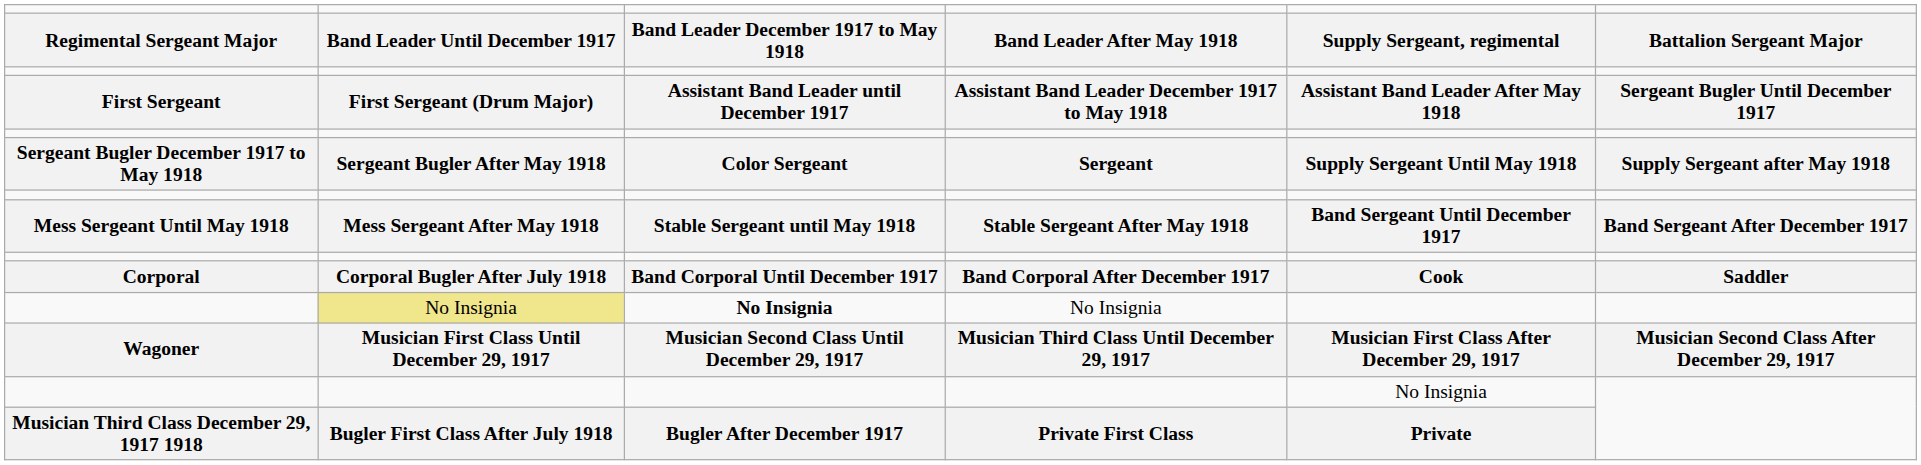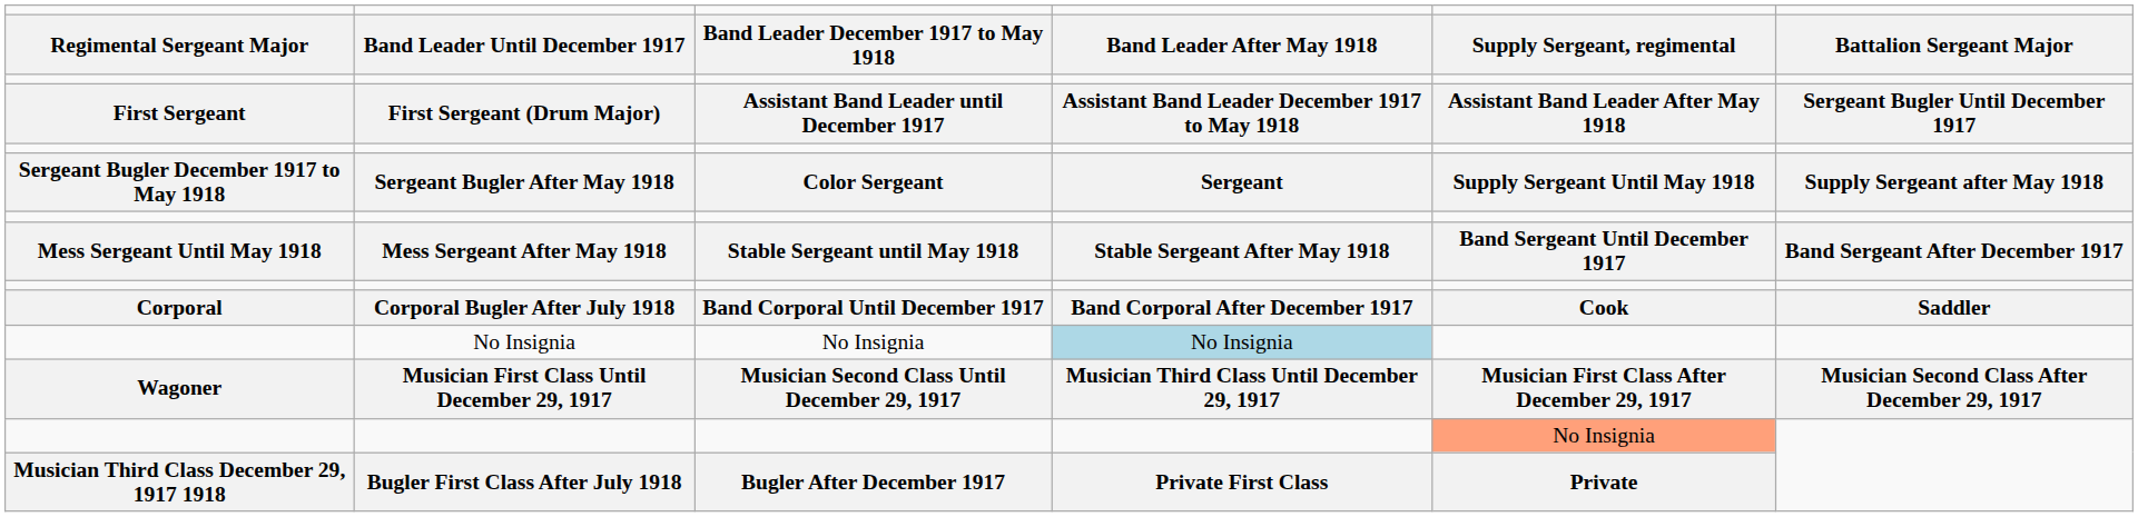row 11 | column 2: khaki background -> no background
row 11 | column 3: bold -> normal
row 11 | column 4: no background -> lightblue background
row 13 | column 5: no background -> lightsalmon background
